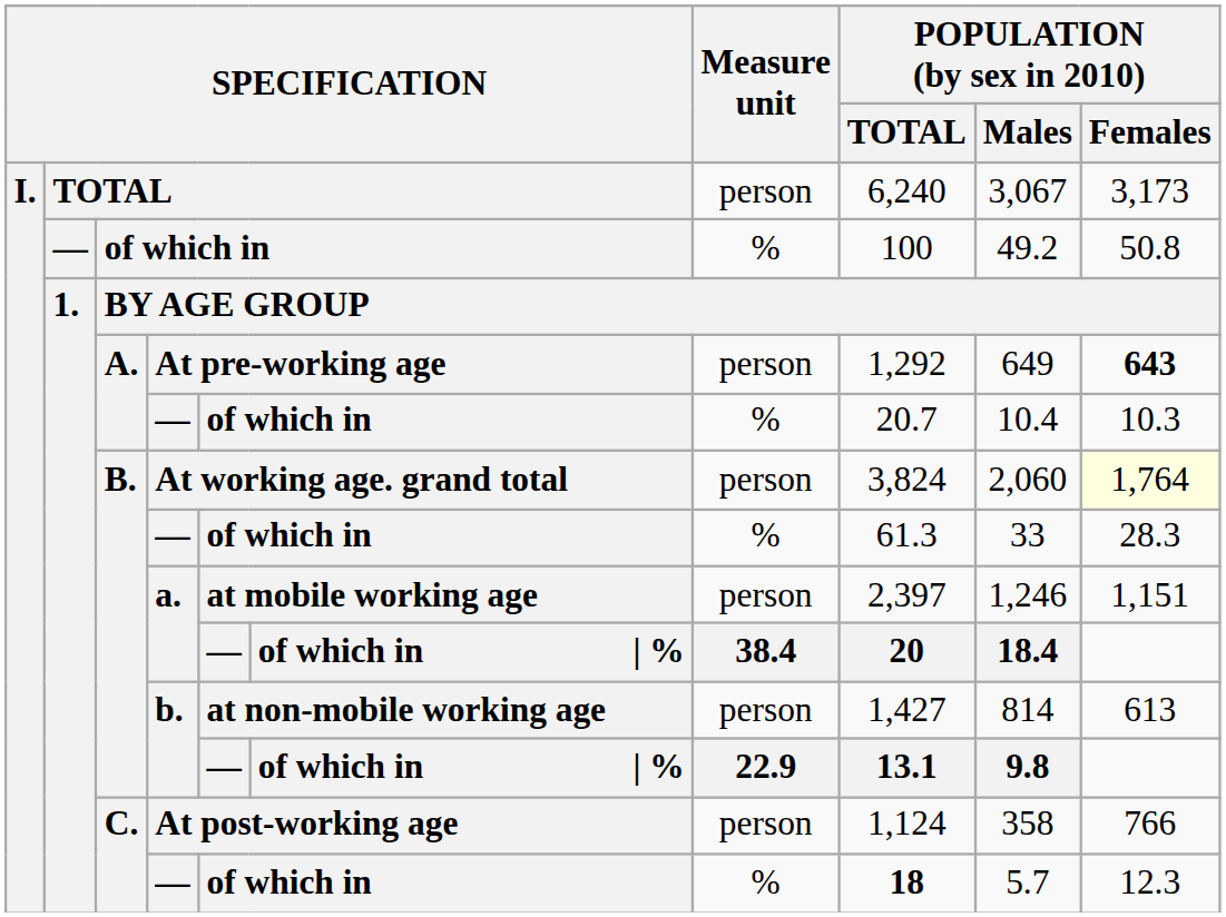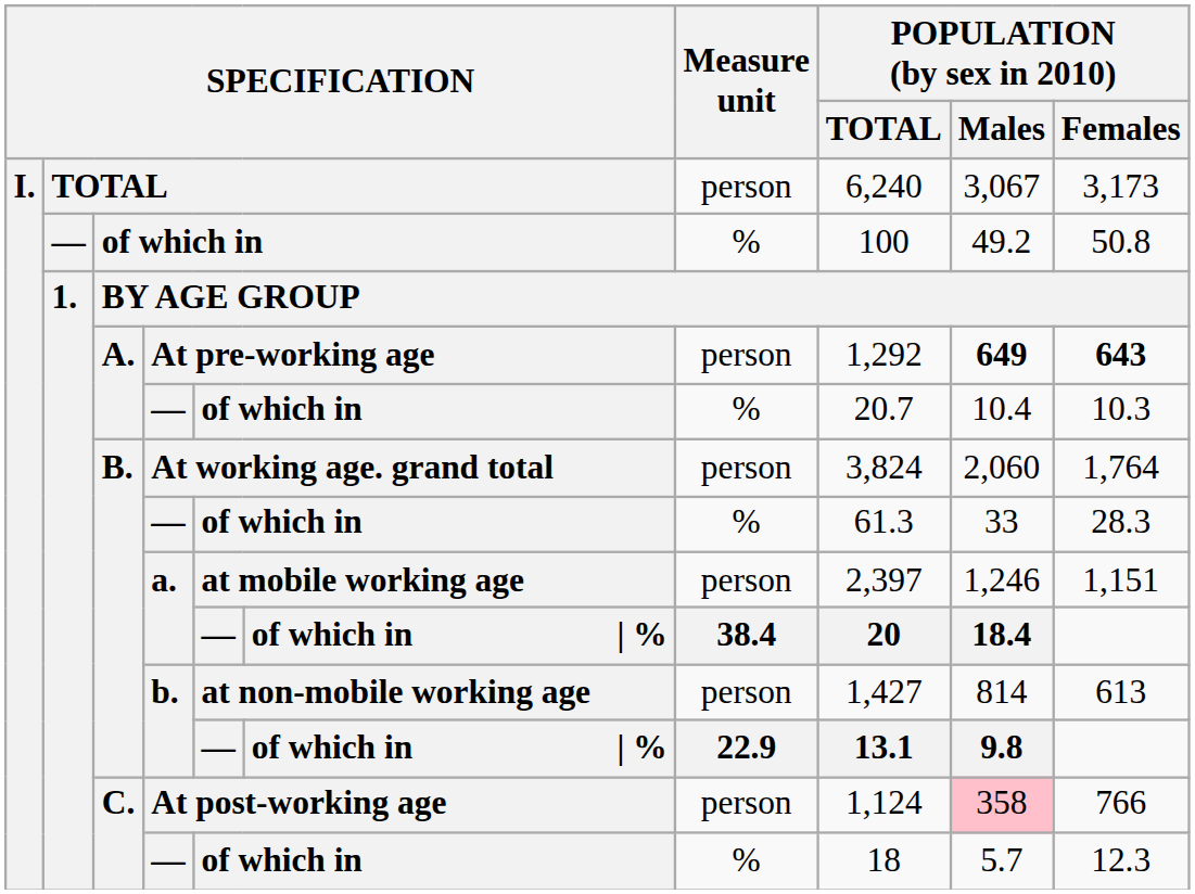At pre-working age | POPULATION (by sex in 2010) / Males: normal -> bold
At working age. grand total | POPULATION (by sex in 2010) / Females: lightyellow background -> no background
At post-working age | POPULATION (by sex in 2010) / Males: no background -> pink background
C. / — | POPULATION (by sex in 2010) / TOTAL: bold -> normal
